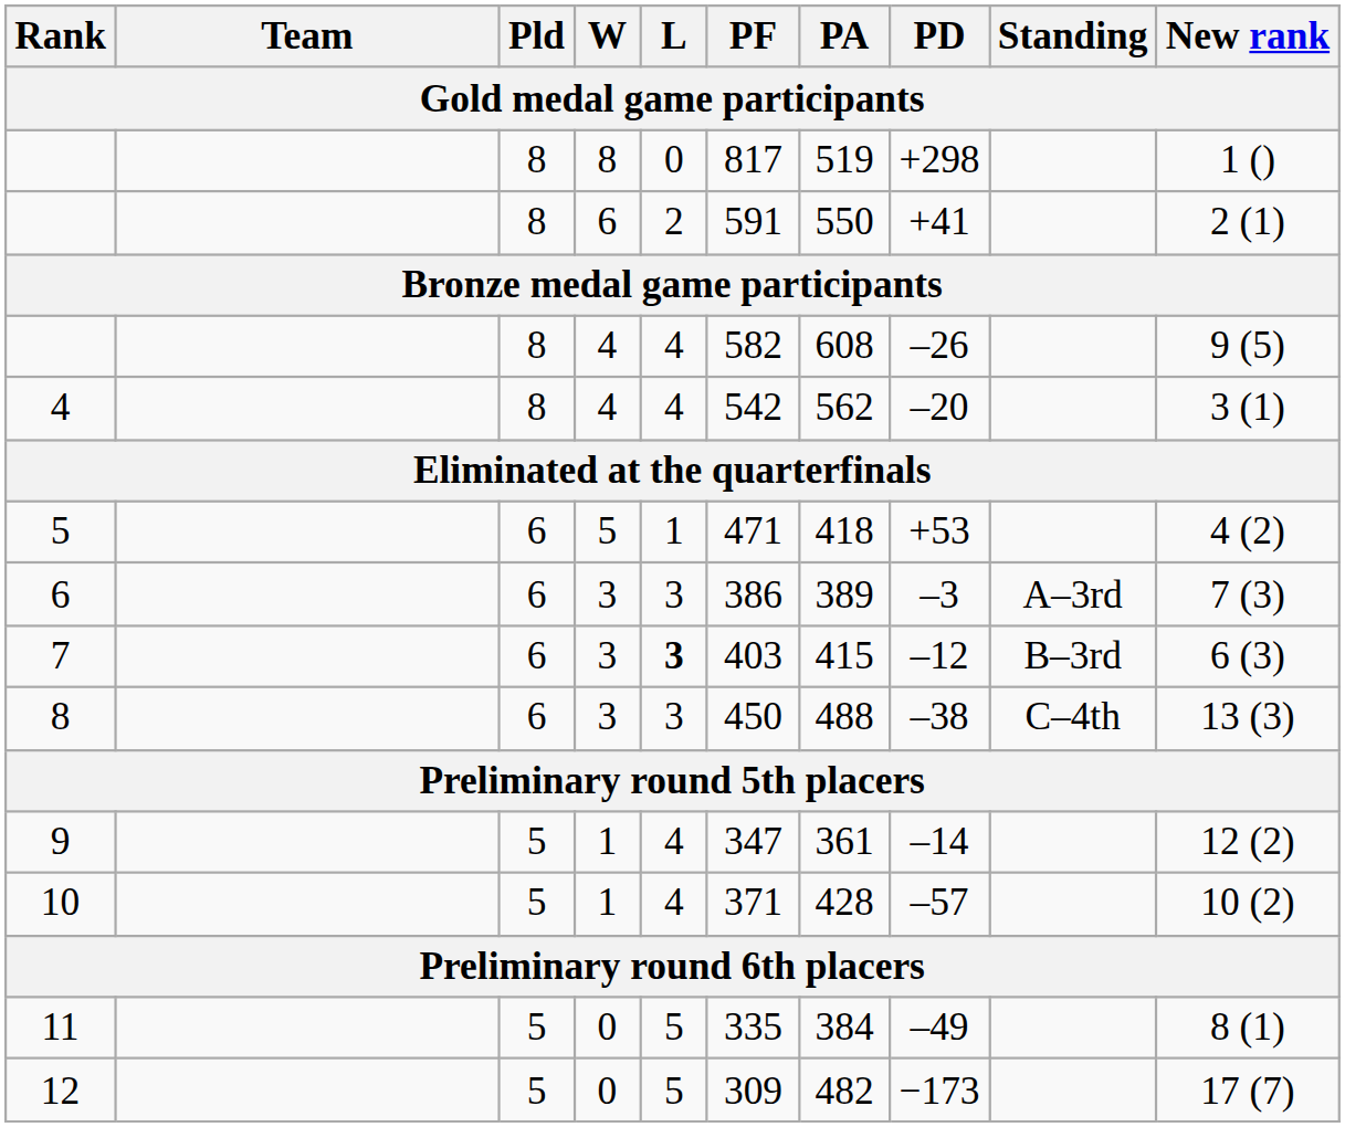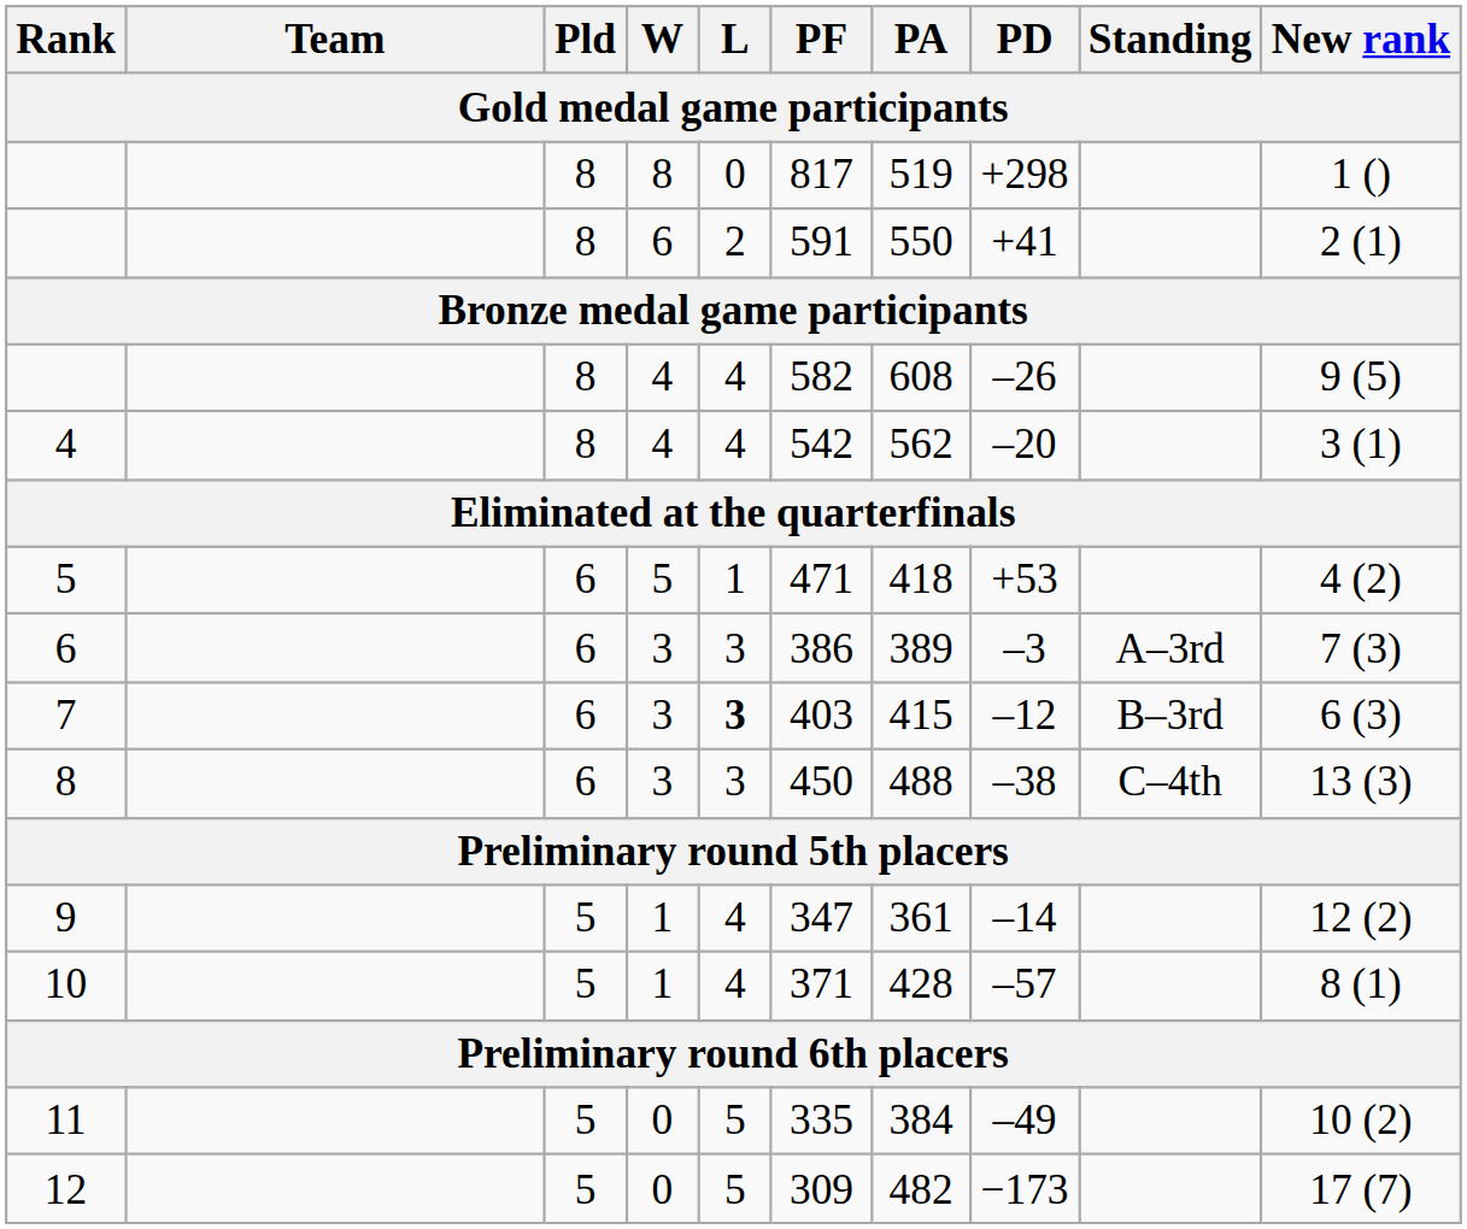10 | New rank: 10 (2) -> 8 (1)
11 | New rank: 8 (1) -> 10 (2)
